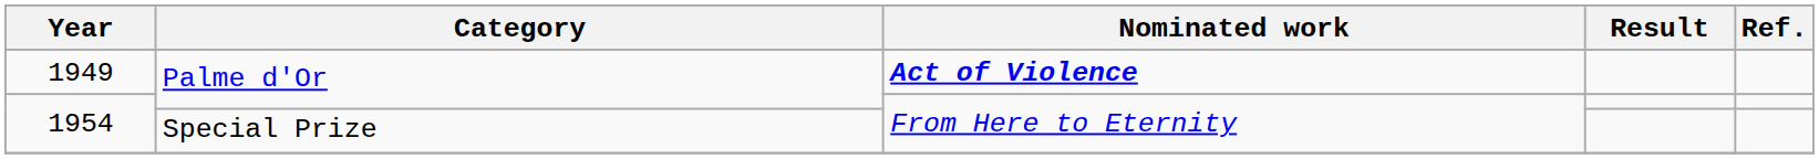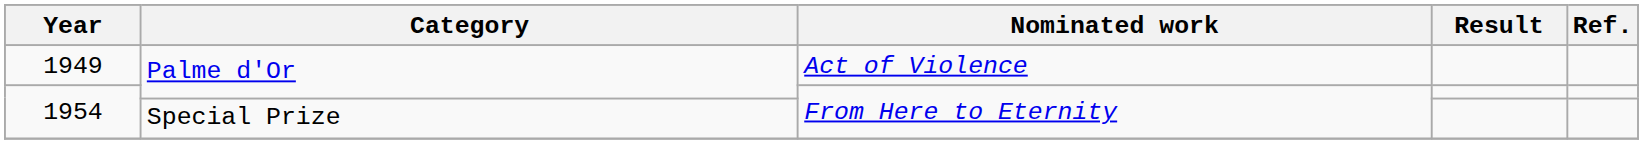1949 | Nominated work: bold -> normal
